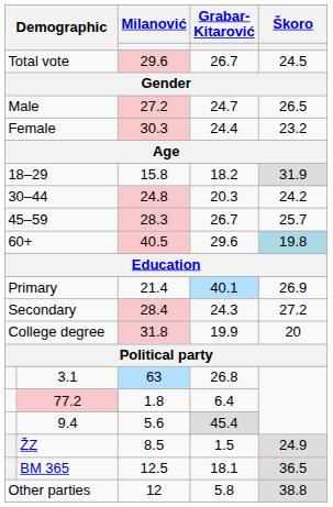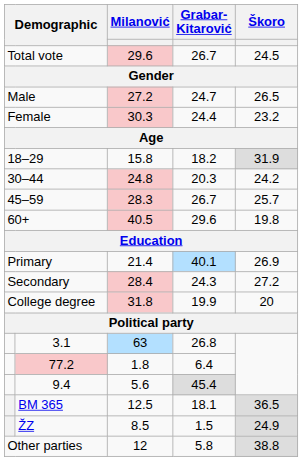60+ | Škoro: lightblue background -> no background
rows swapped: ŽZ <-> BM 365
